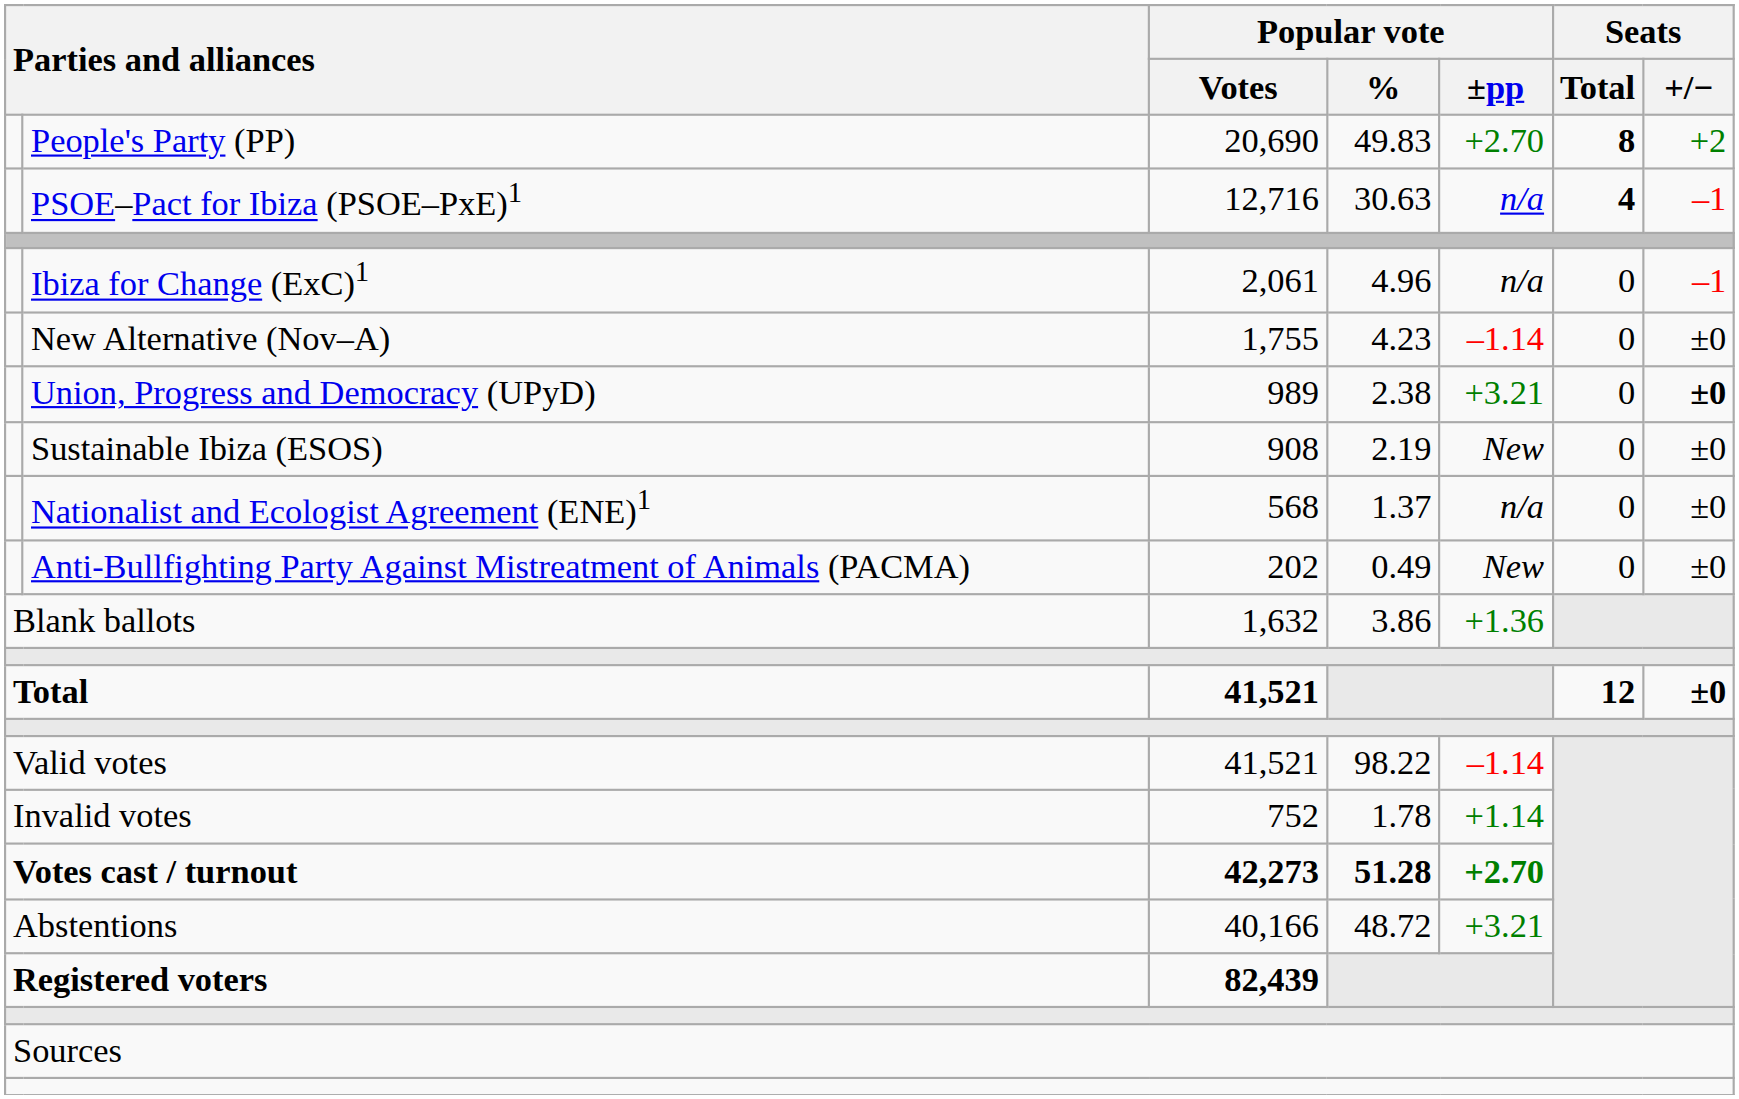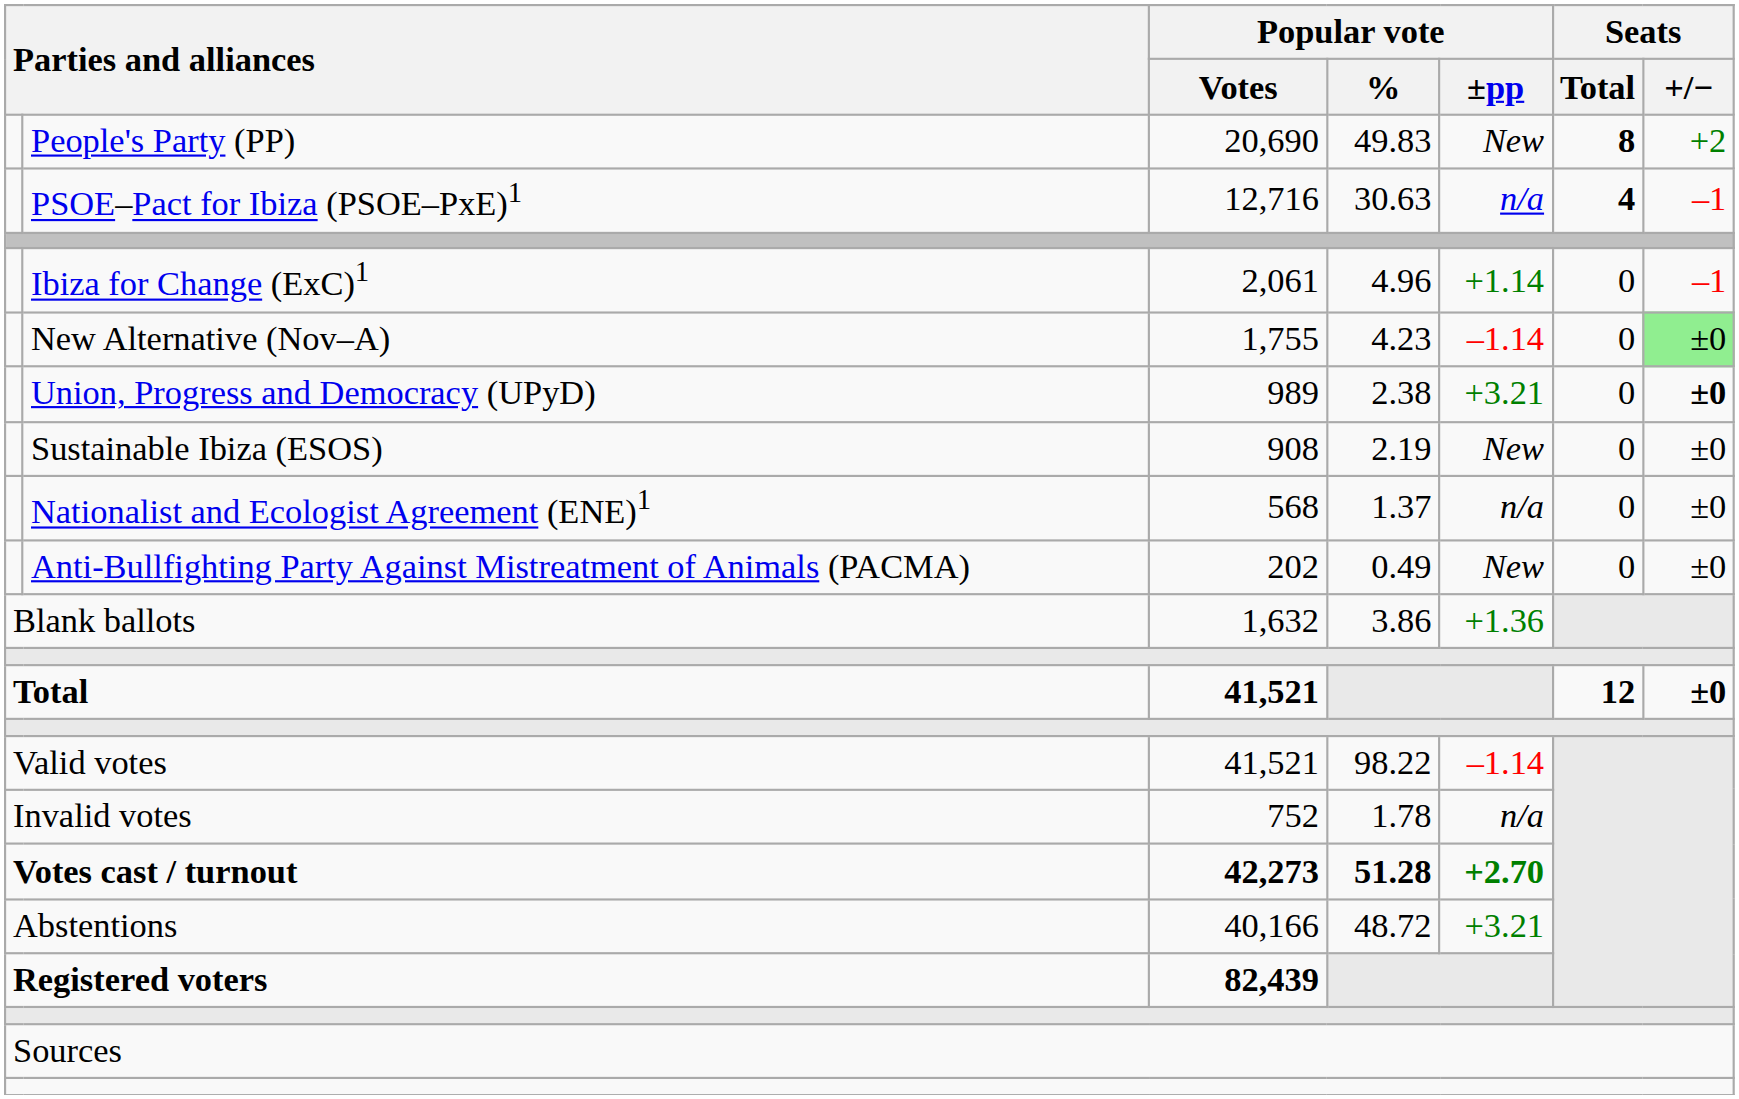People's Party (PP) | Popular vote / ±pp: +2.70 -> New
Ibiza for Change (ExC)1 | Popular vote / ±pp: n/a -> +1.14
New Alternative (Nov–A) | Seats / +/−: no background -> lightgreen background
Invalid votes | Popular vote / ±pp: +1.14 -> n/a
